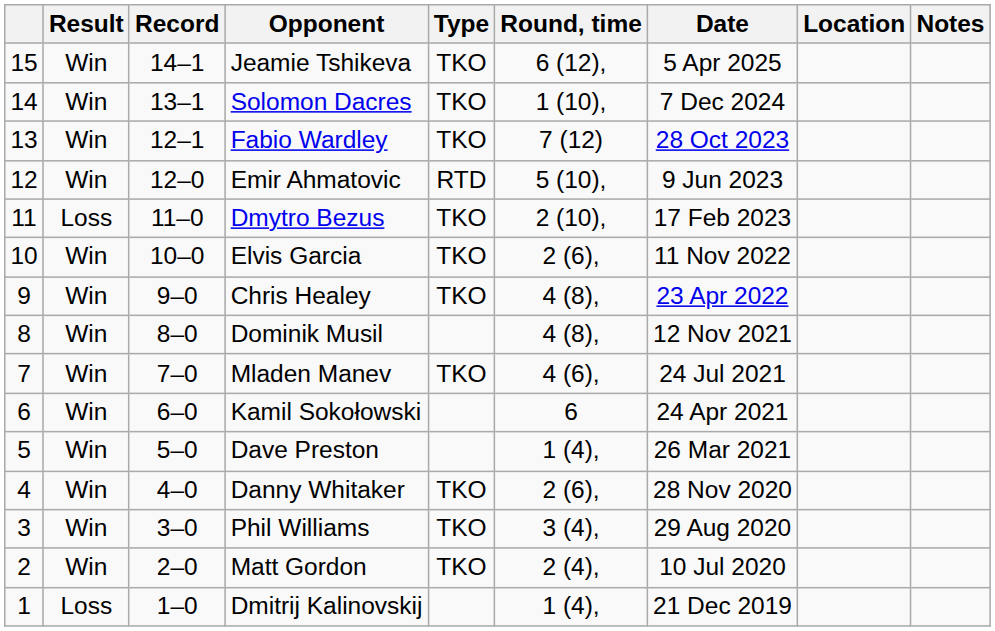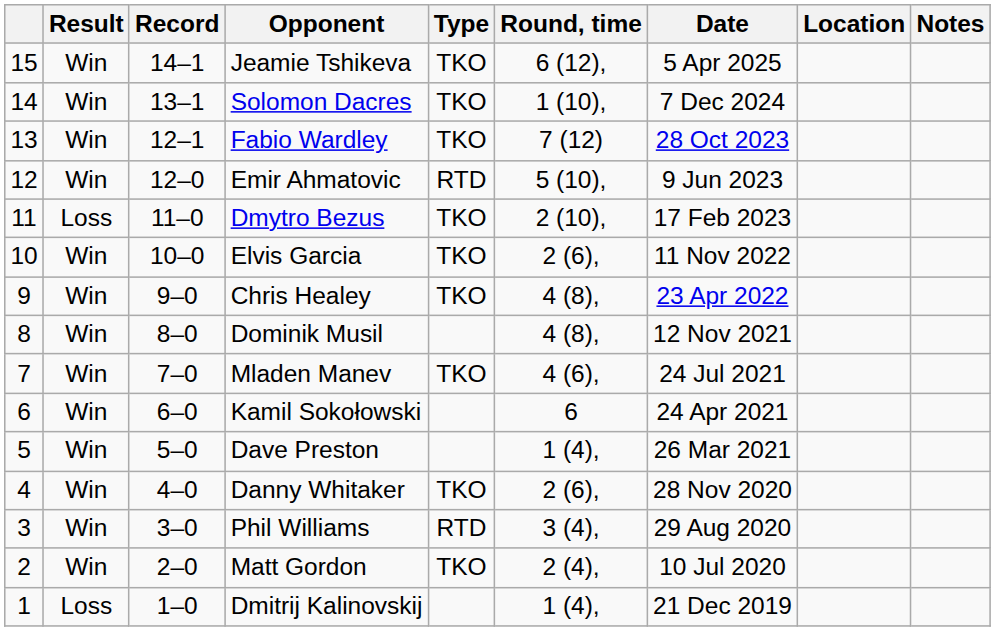Phil Williams | Type: TKO -> RTD
